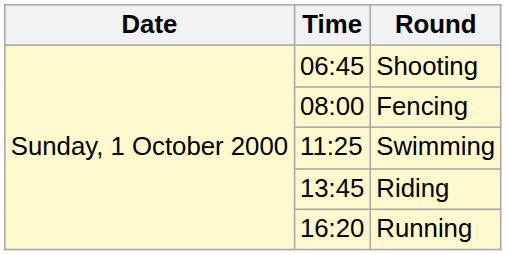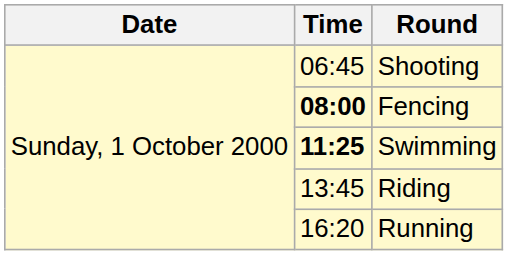Fencing | Time: normal -> bold
Swimming | Time: normal -> bold
